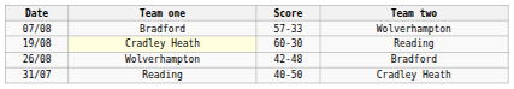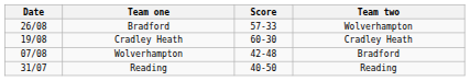row 2 | Date: 07/08 -> 26/08
row 3 | Team one: lightyellow background -> no background
row 3 | Team two: Reading -> Cradley Heath
row 4 | Date: 26/08 -> 07/08
row 5 | Team two: Cradley Heath -> Reading
